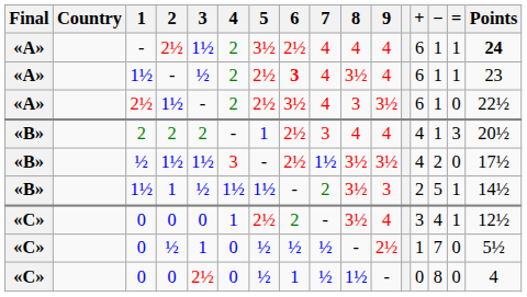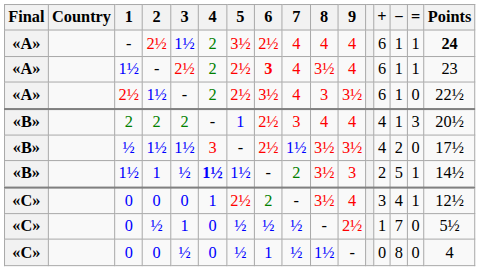row 3 | 3: ½ -> 2½
row 7 | 4: normal -> bold
row 10 | 3: 2½ -> ½
